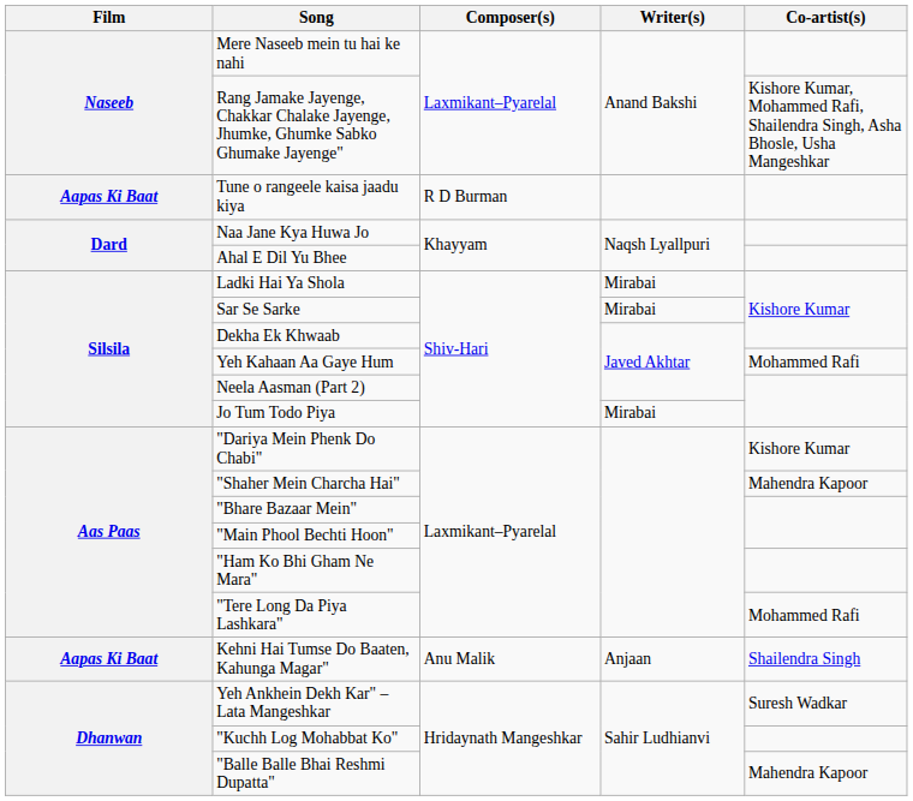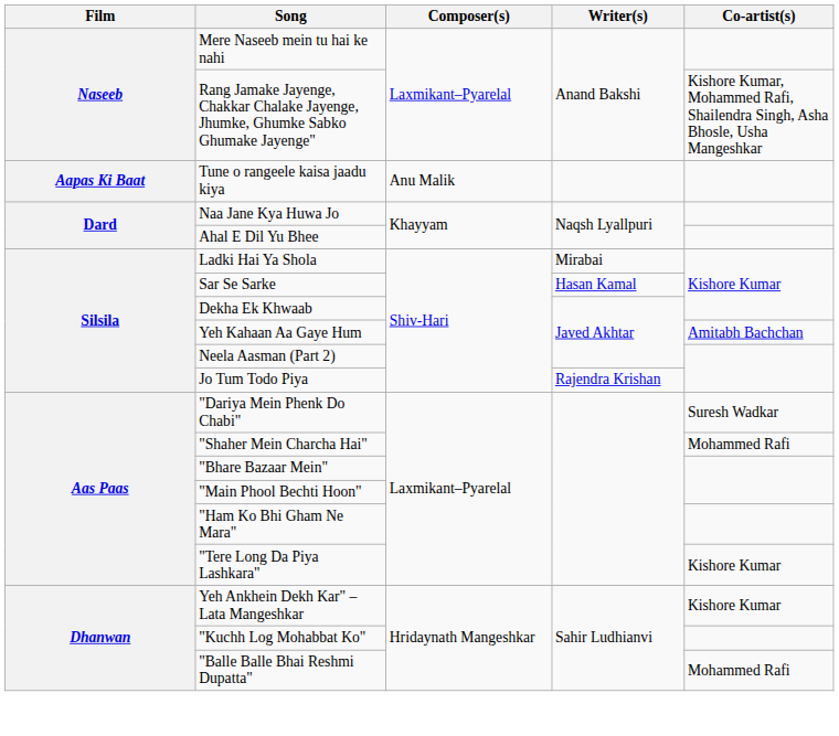Tune o rangeele kaisa jaadu kiya | Composer(s): R D Burman -> Anu Malik
Sar Se Sarke | Writer(s): Mirabai -> Hasan Kamal
Yeh Kahaan Aa Gaye Hum | Co-artist(s): Mohammed Rafi -> Amitabh Bachchan
Jo Tum Todo Piya | Writer(s): Mirabai -> Rajendra Krishan
"Dariya Mein Phenk Do Chabi" | Co-artist(s): Kishore Kumar -> Suresh Wadkar
"Shaher Mein Charcha Hai" | Co-artist(s): Mahendra Kapoor -> Mohammed Rafi
"Tere Long Da Piya Lashkara" | Co-artist(s): Mohammed Rafi -> Kishore Kumar
- row: Aapas Ki Baat | Kehni Hai Tumse Do Baaten, Kahunga Magar" | Anu Malik | Anjaan | Shailendra Singh
Yeh Ankhein Dekh Kar" – Lata Mangeshkar | Co-artist(s): Suresh Wadkar -> Kishore Kumar
"Balle Balle Bhai Reshmi Dupatta" | Co-artist(s): Mahendra Kapoor -> Mohammed Rafi
